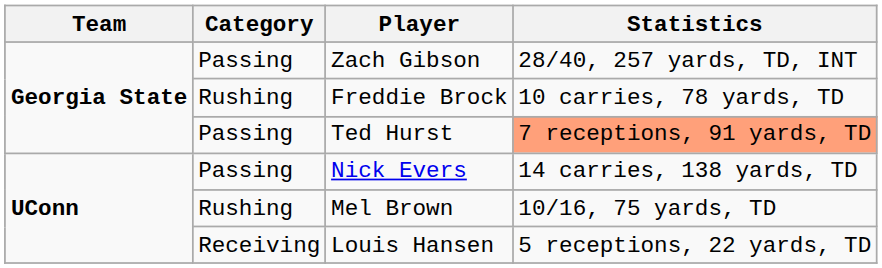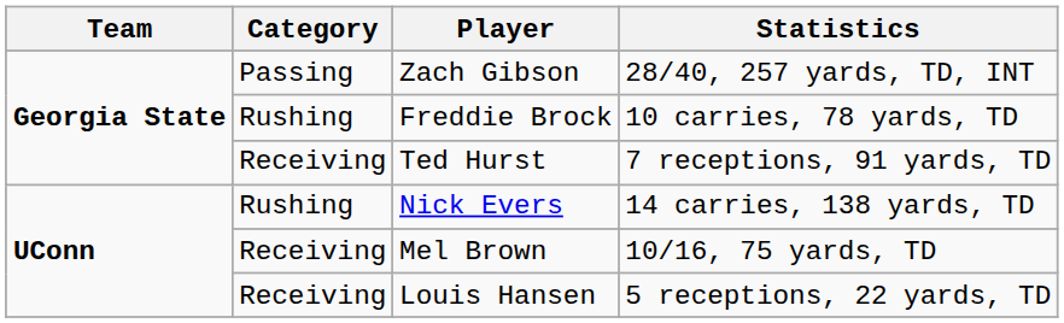Ted Hurst | Category: Passing -> Receiving
Ted Hurst | Statistics: lightsalmon background -> no background
Nick Evers | Category: Passing -> Rushing
Mel Brown | Category: Rushing -> Receiving
